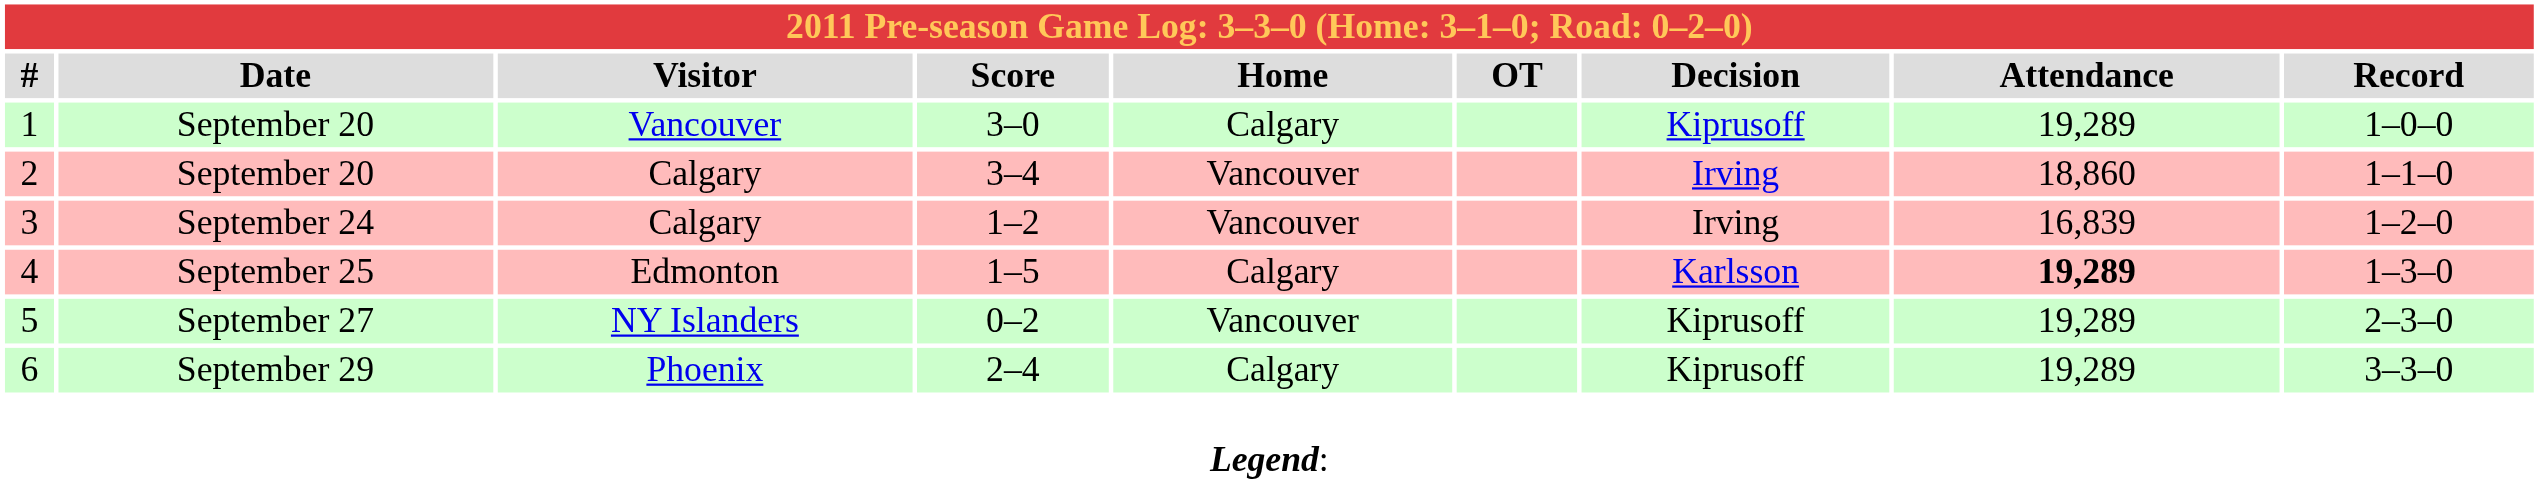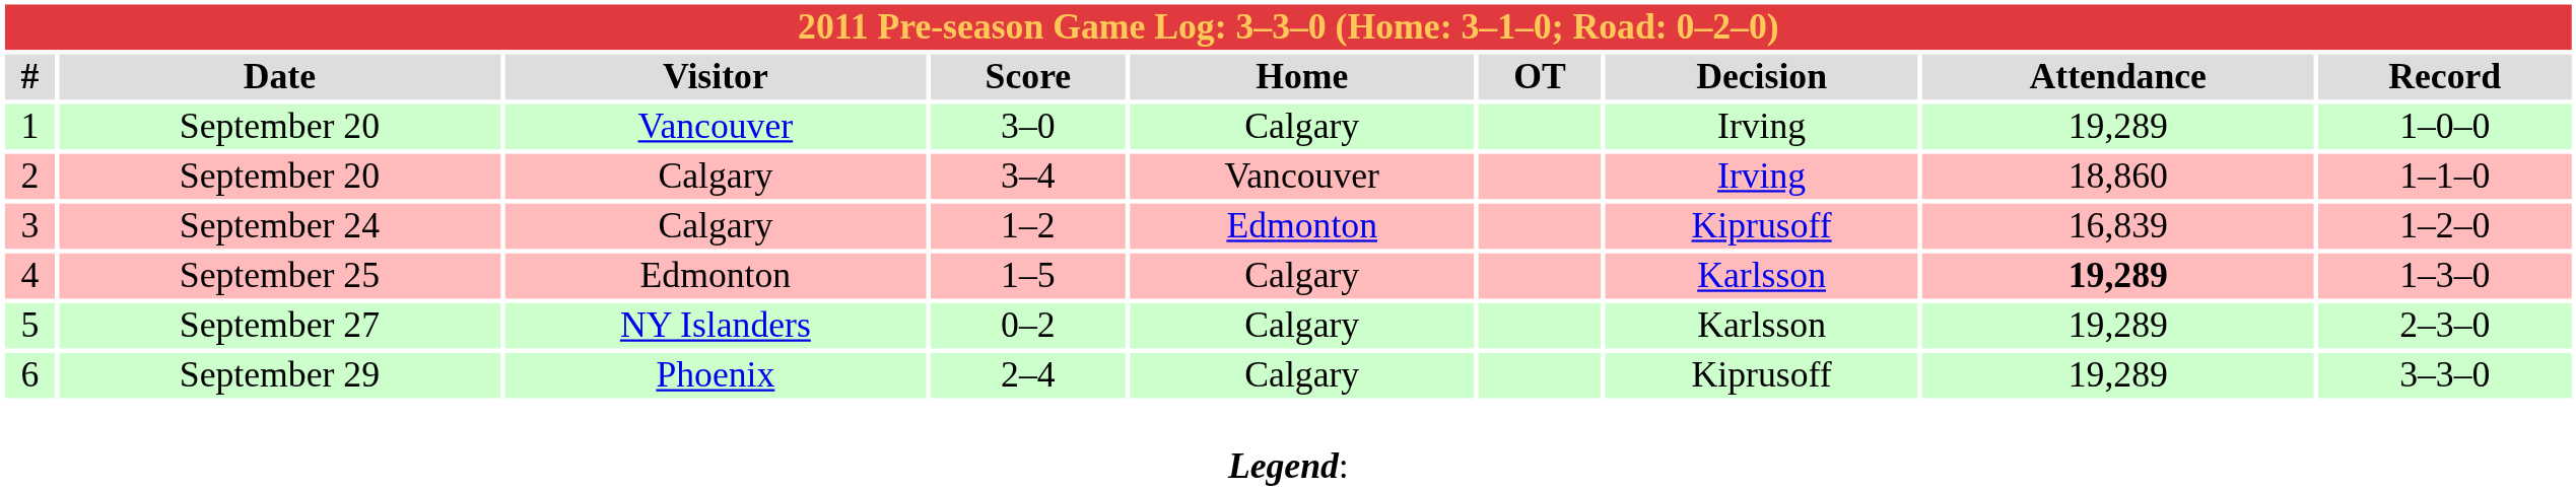1 | Decision: Kiprusoff -> Irving
3 | Home: Vancouver -> Edmonton
3 | Decision: Irving -> Kiprusoff
5 | Home: Vancouver -> Calgary
5 | Decision: Kiprusoff -> Karlsson
